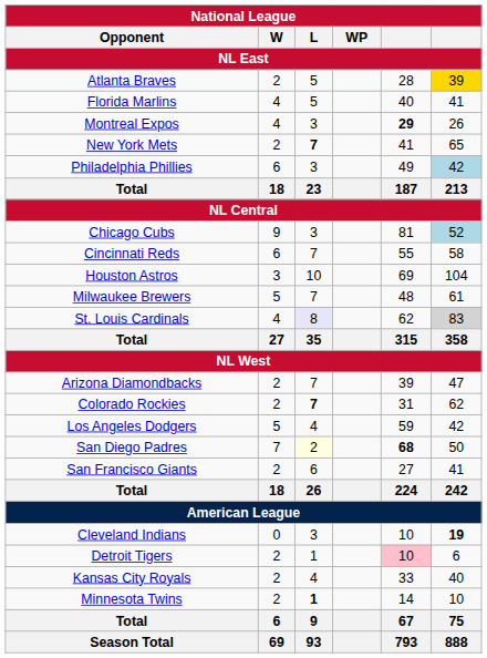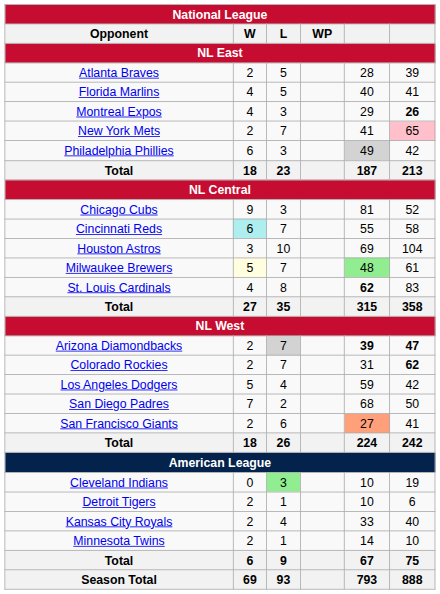Atlanta Braves | column 6: gold background -> no background
Montreal Expos | column 5: bold -> normal
Montreal Expos | column 6: normal -> bold
New York Mets | L: bold -> normal
New York Mets | column 6: no background -> pink background
Philadelphia Phillies | column 5: no background -> lightgrey background
Philadelphia Phillies | column 6: lightblue background -> no background
Chicago Cubs | column 6: lightblue background -> no background
Cincinnati Reds | W: no background -> paleturquoise background
Milwaukee Brewers | W: no background -> lightyellow background
Milwaukee Brewers | column 5: no background -> lightgreen background
St. Louis Cardinals | L: lavender background -> no background
St. Louis Cardinals | column 5: normal -> bold
St. Louis Cardinals | column 6: lightgrey background -> no background
Arizona Diamondbacks | L: no background -> lightgrey background
Arizona Diamondbacks | column 5: normal -> bold
Arizona Diamondbacks | column 6: normal -> bold
Colorado Rockies | L: bold -> normal
Colorado Rockies | column 6: normal -> bold
San Diego Padres | L: lightyellow background -> no background
San Diego Padres | column 5: bold -> normal
San Francisco Giants | column 5: no background -> lightsalmon background
Cleveland Indians | L: no background -> lightgreen background
Cleveland Indians | column 6: bold -> normal
Detroit Tigers | column 5: pink background -> no background
Minnesota Twins | L: bold -> normal
